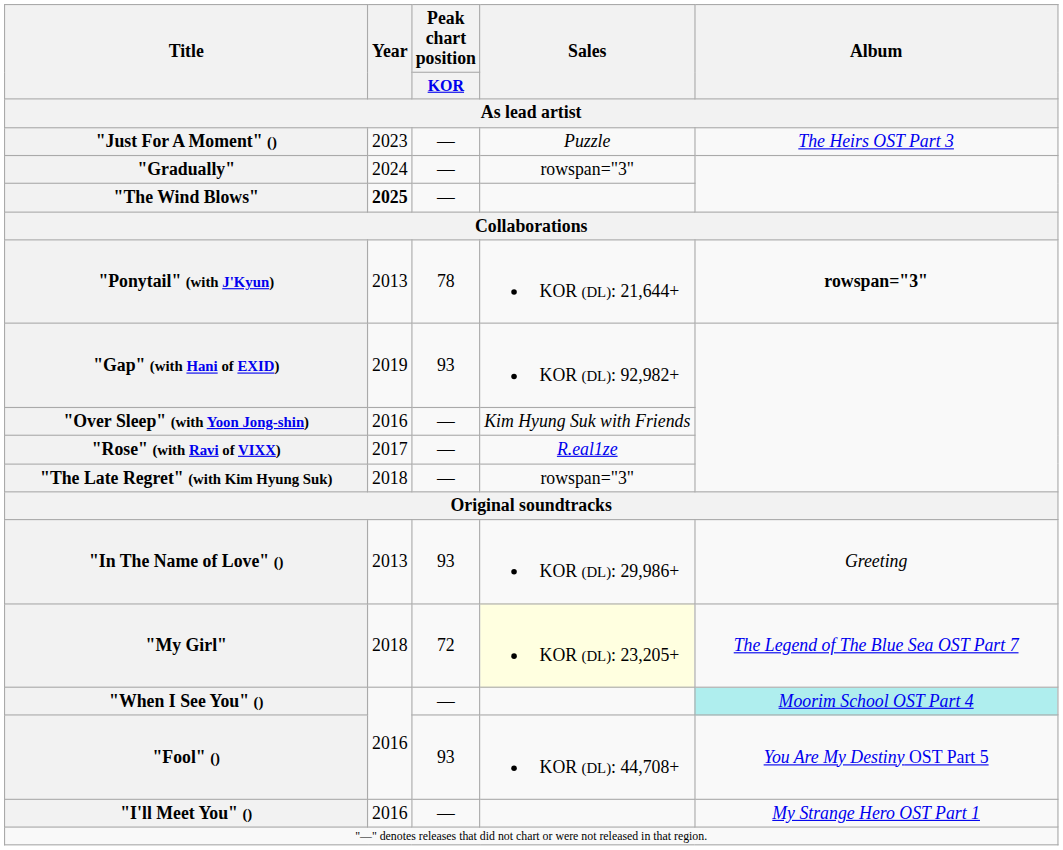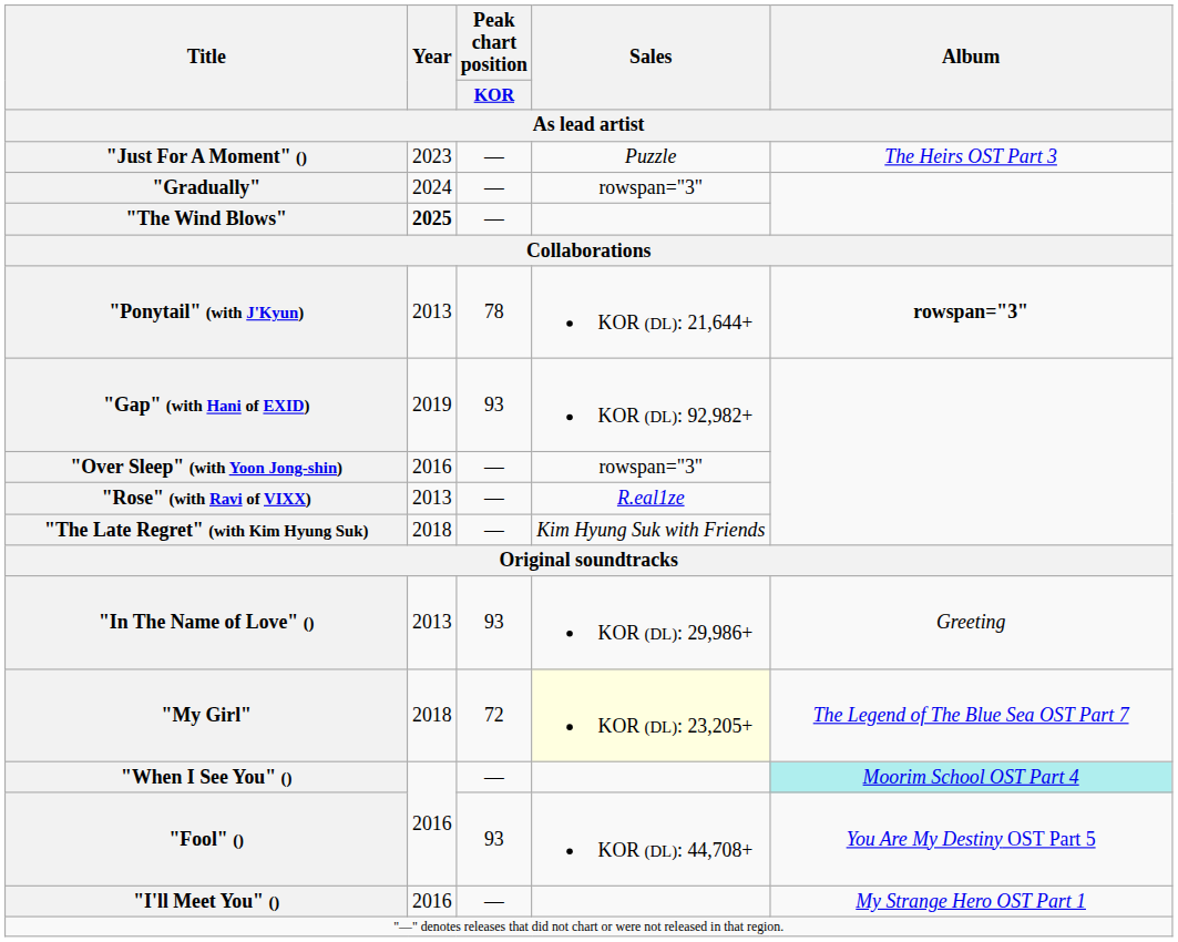"Over Sleep" (with Yoon Jong-shin) | Sales: Kim Hyung Suk with Friends -> rowspan="3"
"Rose" (with Ravi of VIXX) | Year: 2017 -> 2013
"The Late Regret" (with Kim Hyung Suk) | Sales: rowspan="3" -> Kim Hyung Suk with Friends
